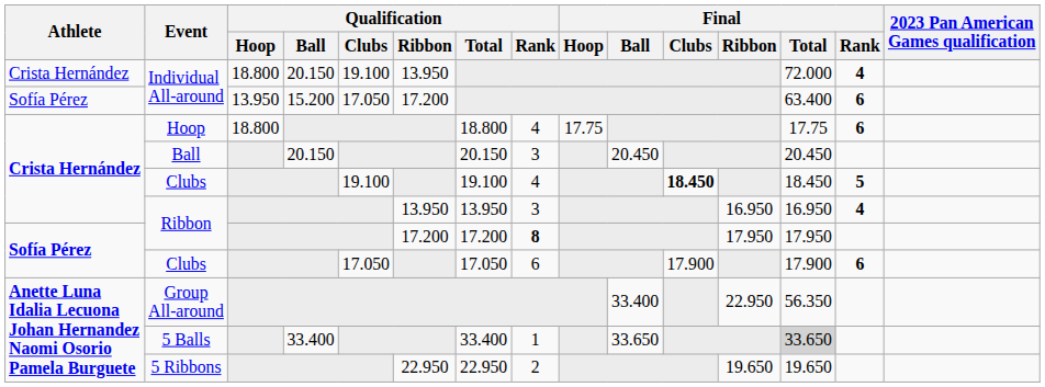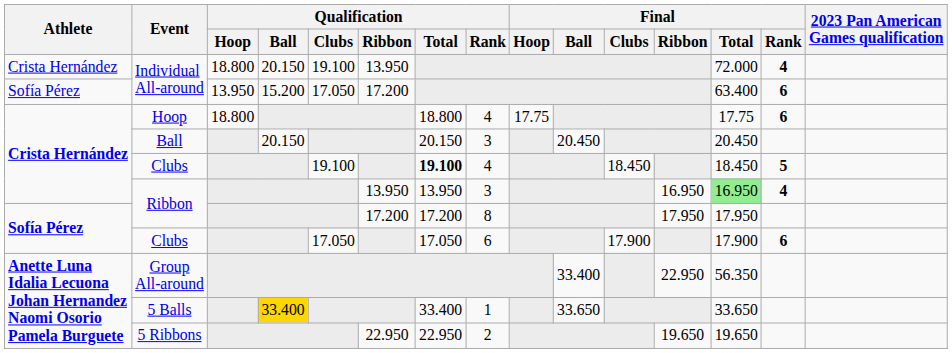Crista Hernández / Clubs | Qualification / Total: normal -> bold
Crista Hernández / Clubs | Final / Clubs: bold -> normal
Crista Hernández / Ribbon | Final / Total: no background -> lightgreen background
Sofía Pérez / Ribbon | Qualification / Rank: bold -> normal
5 Balls | Qualification / Ball: no background -> gold background
5 Balls | Final / Total: lightgrey background -> no background
